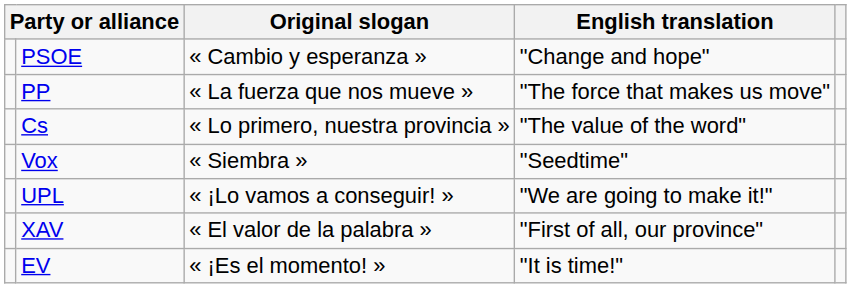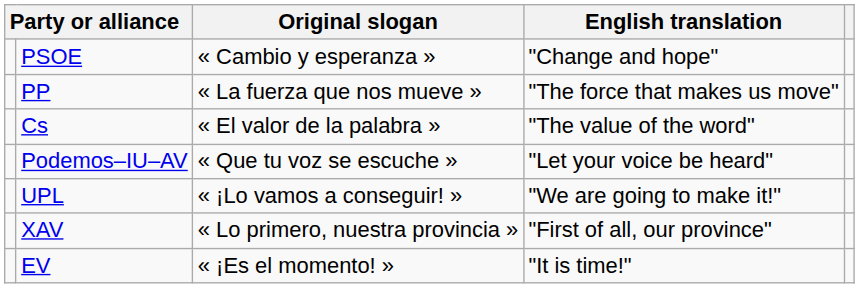Cs | Original slogan: « Lo primero, nuestra provincia » -> « El valor de la palabra »
+ row: Podemos–IU–AV | « Que tu voz se escuche » | "Let your voice be heard"
- row: Vox | « Siembra » | "Seedtime"
XAV | Original slogan: « El valor de la palabra » -> « Lo primero, nuestra provincia »
